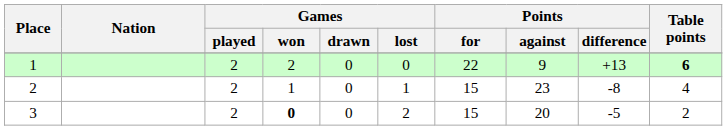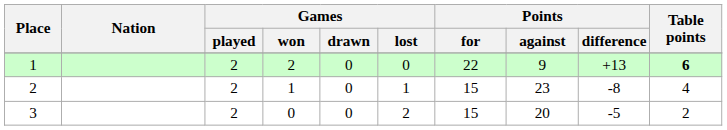3 | Games / won: bold -> normal
